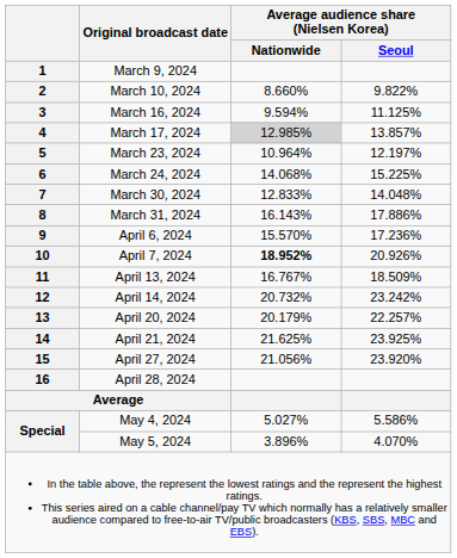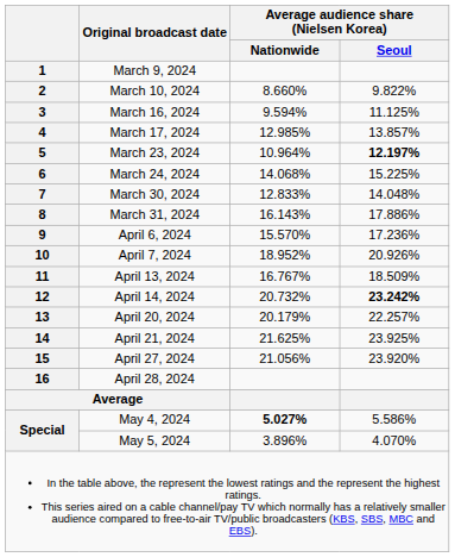4 | Average audience share (Nielsen Korea) / Nationwide: lightgrey background -> no background
5 | Average audience share (Nielsen Korea) / Seoul: normal -> bold
10 | Average audience share (Nielsen Korea) / Nationwide: bold -> normal
12 | Average audience share (Nielsen Korea) / Seoul: normal -> bold
Special / May 4, 2024 | Average audience share (Nielsen Korea) / Nationwide: normal -> bold
